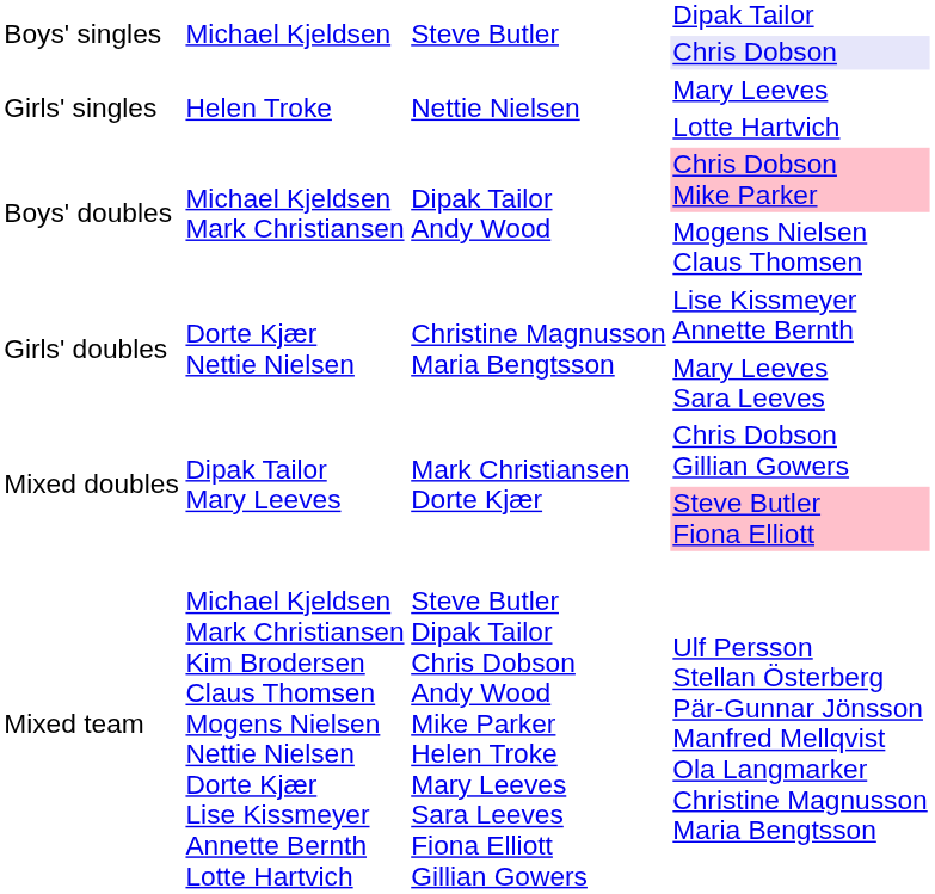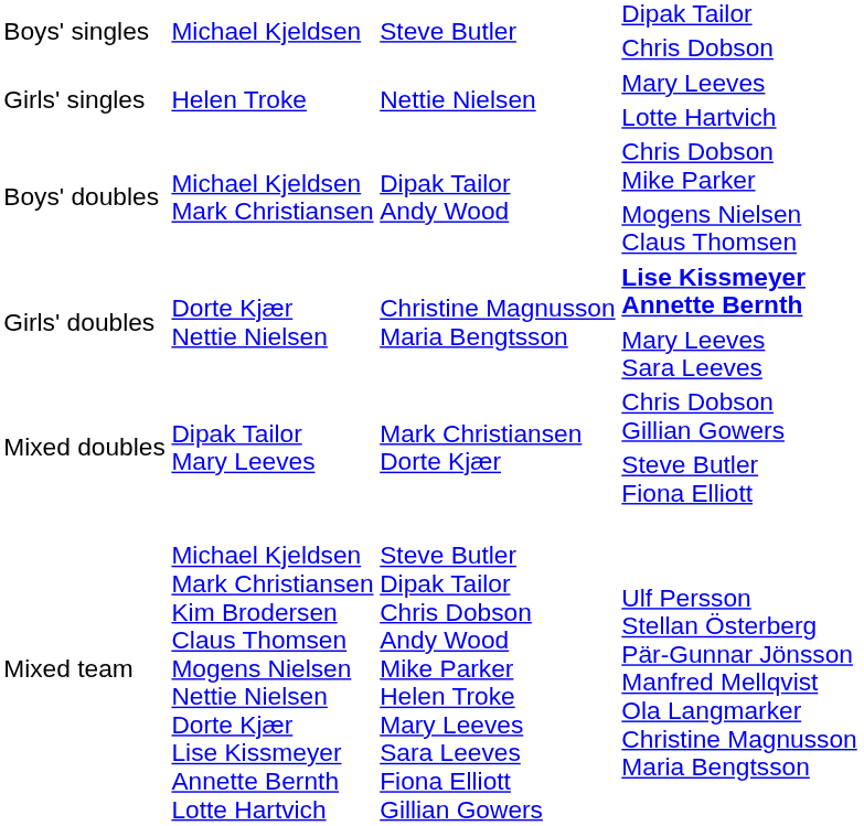Chris Dobson | column 4: lavender background -> no background
Chris Dobson Mike Parker | column 4: pink background -> no background
Lise Kissmeyer Annette Bernth | column 4: normal -> bold
Steve Butler Fiona Elliott | column 4: pink background -> no background
